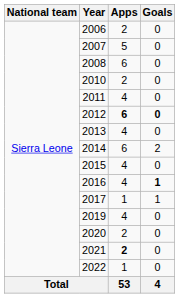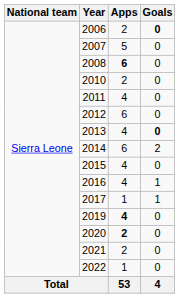2006 | Goals: normal -> bold
2008 | Apps: normal -> bold
2012 | Apps: bold -> normal
2012 | Goals: bold -> normal
2013 | Goals: normal -> bold
2016 | Goals: bold -> normal
2019 | Apps: normal -> bold
2020 | Apps: normal -> bold
2021 | Apps: bold -> normal
